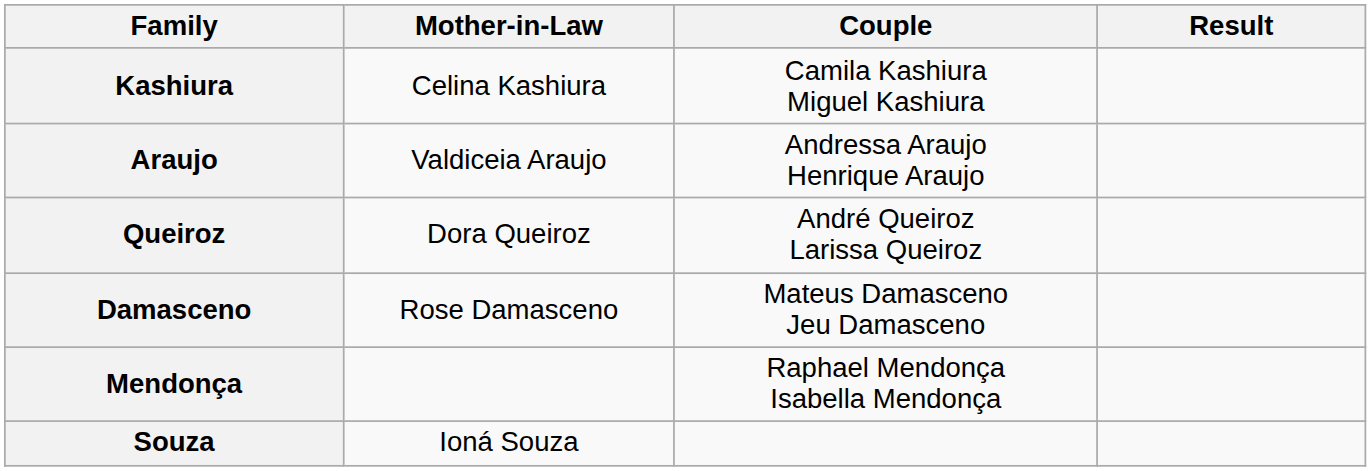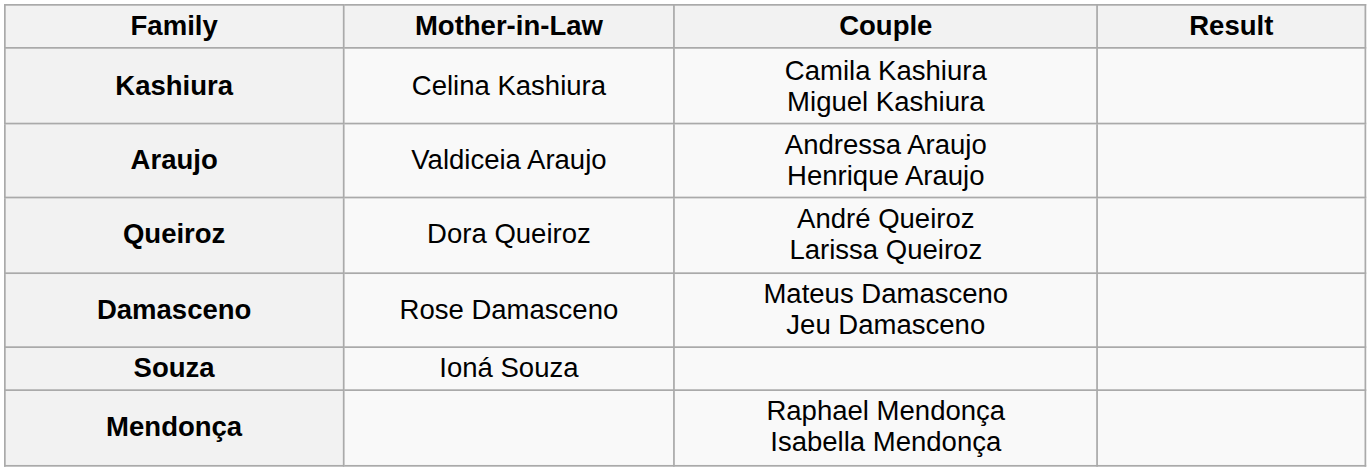rows swapped: Souza <-> Mendonça
